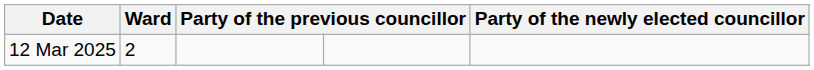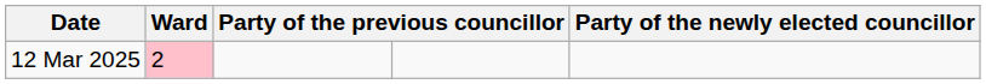12 Mar 2025 | Ward: no background -> pink background
